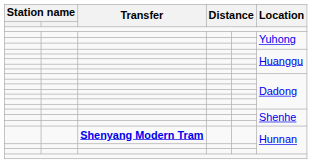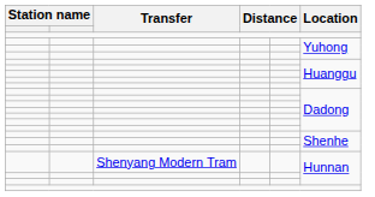Shenyang Modern Tram | Transfer: bold -> normal
